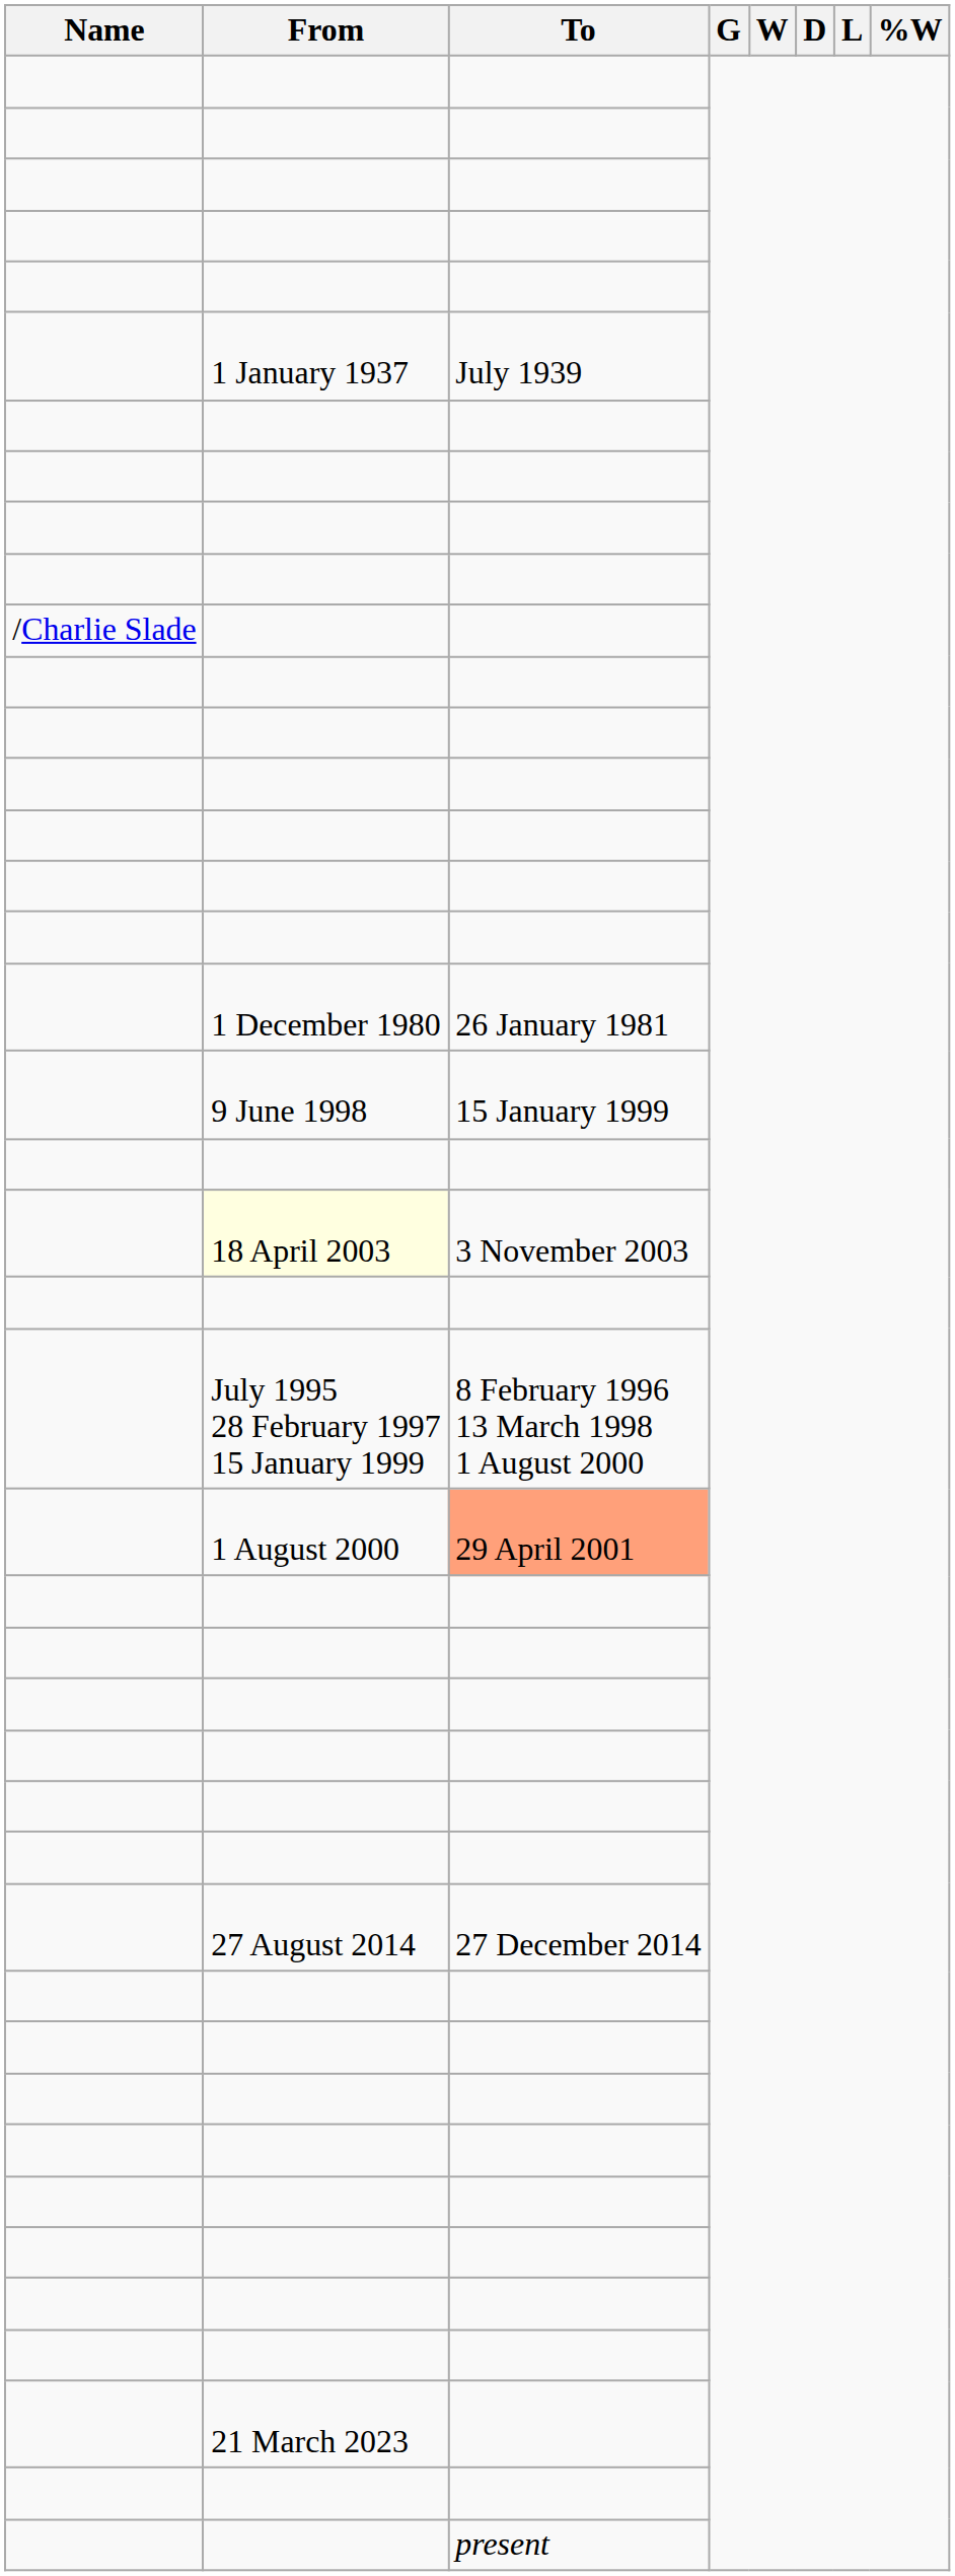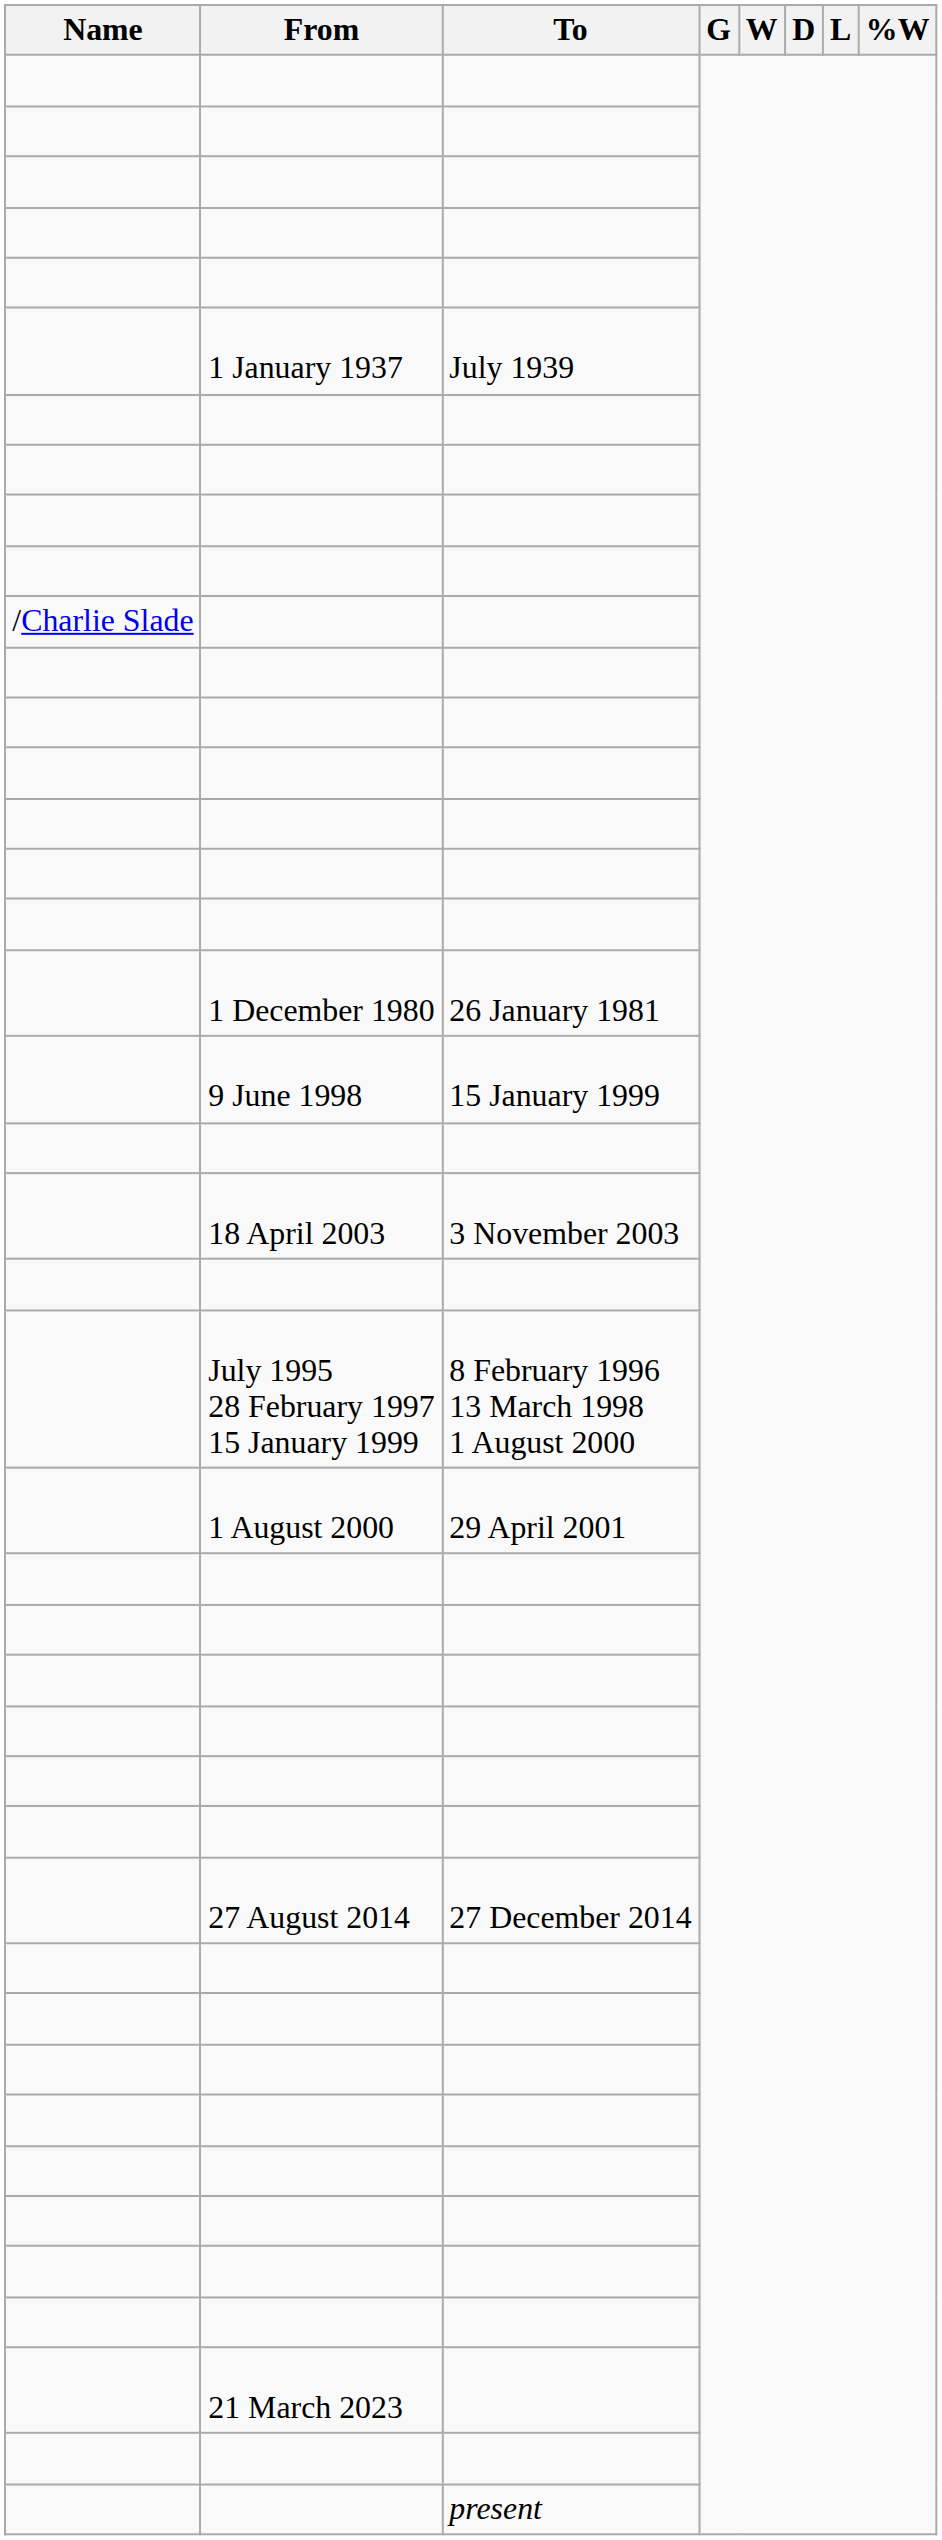18 April 2003 | From: lightyellow background -> no background
1 August 2000 | To: lightsalmon background -> no background
